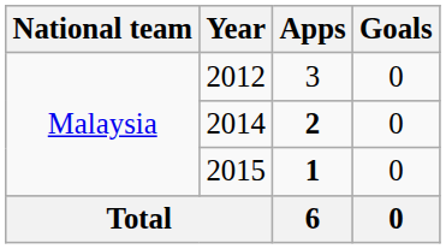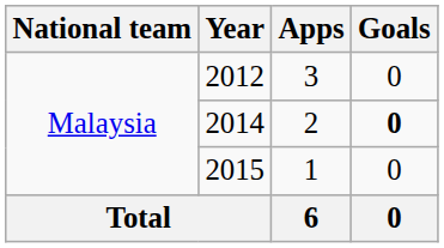2014 | Apps: bold -> normal
2014 | Goals: normal -> bold
2015 | Apps: bold -> normal
